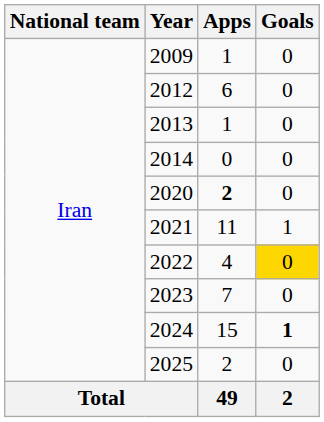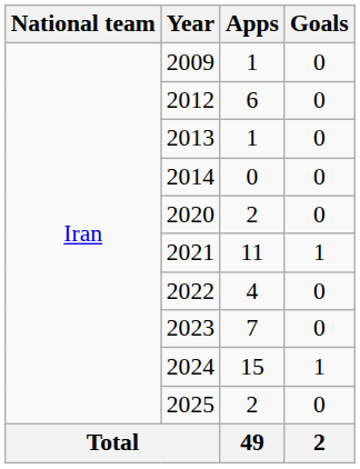2020 | Apps: bold -> normal
2022 | Goals: gold background -> no background
2024 | Goals: bold -> normal
